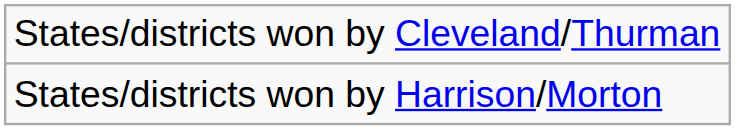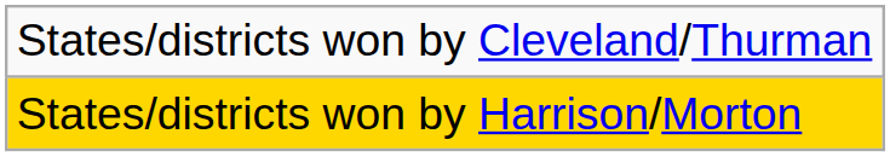row 2 | column 1: no background -> gold background
